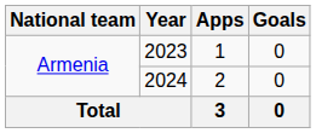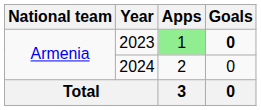2023 | Apps: no background -> lightgreen background
2023 | Goals: normal -> bold
